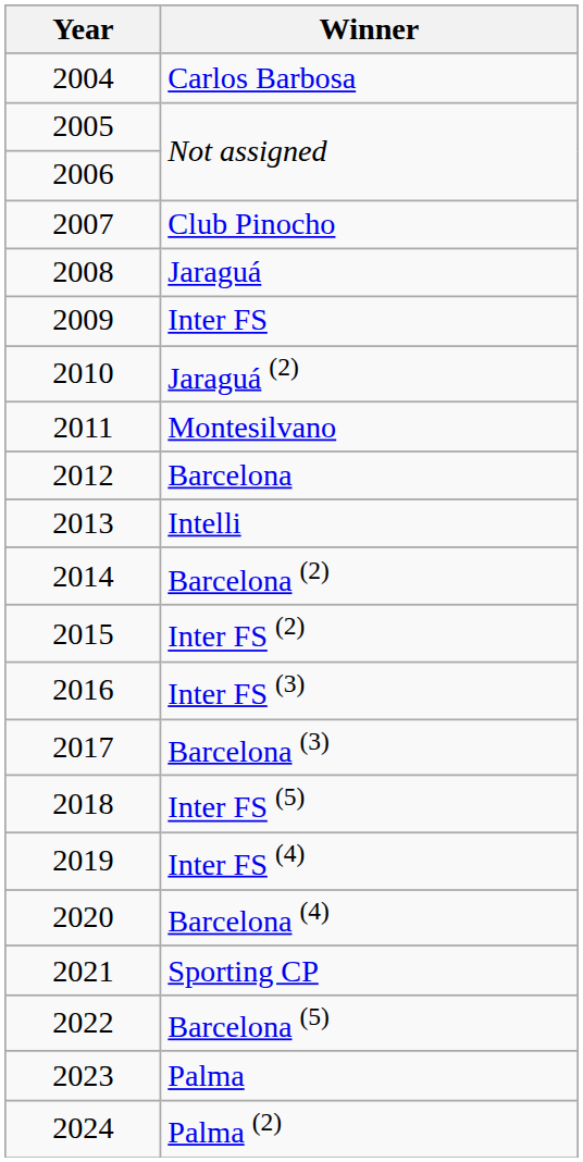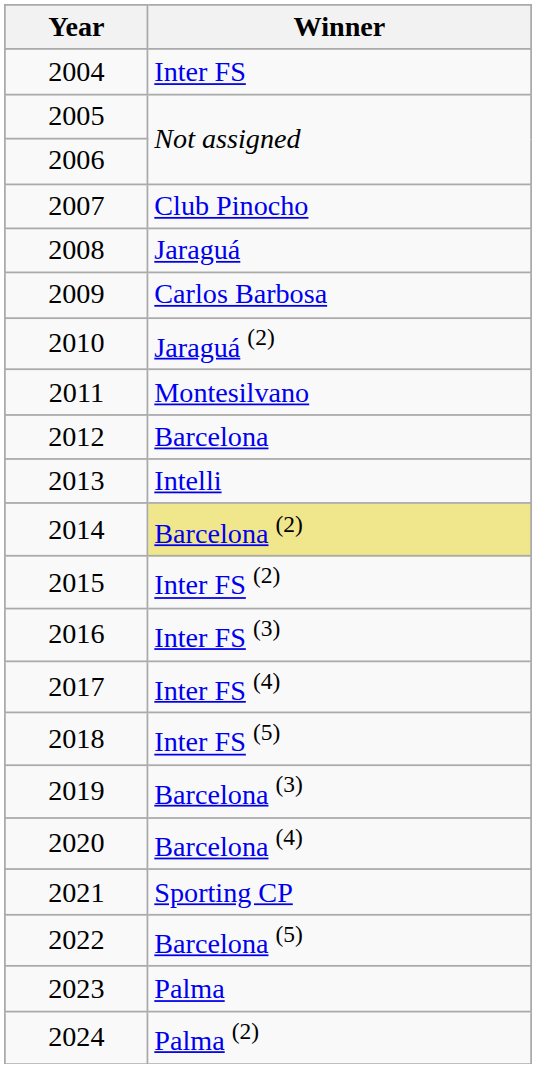row 2 | Winner: Carlos Barbosa -> Inter FS
row 7 | Winner: Inter FS -> Carlos Barbosa
row 12 | Winner: no background -> khaki background
row 15 | Winner: Barcelona (3) -> Inter FS (4)
row 17 | Winner: Inter FS (4) -> Barcelona (3)
